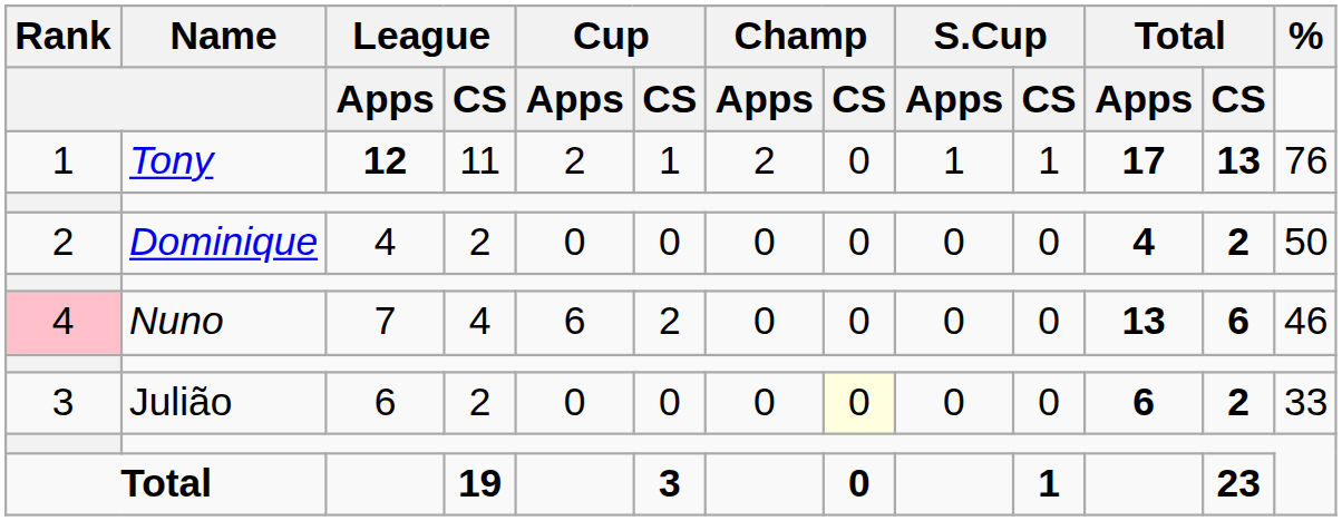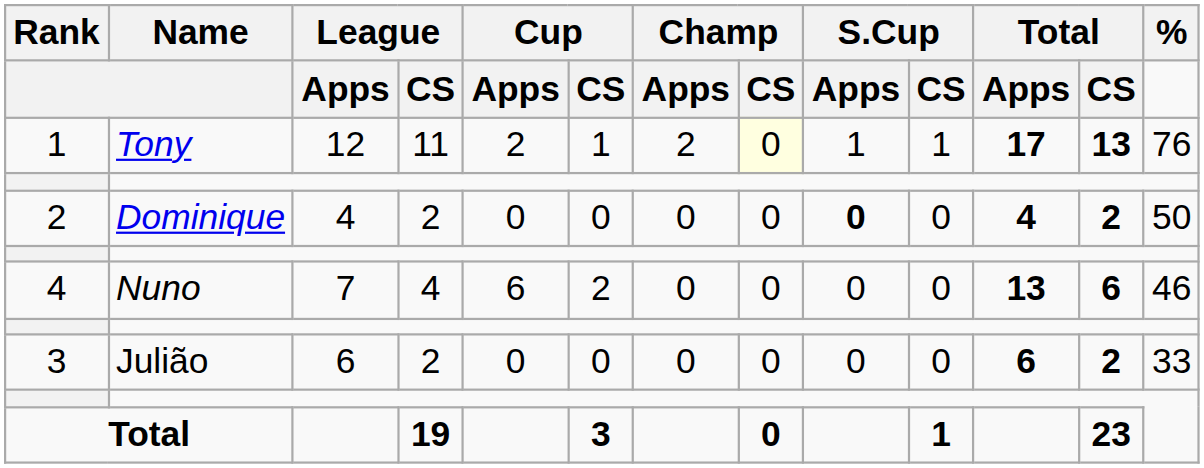Tony | League / Apps: bold -> normal
Tony | Champ / CS: no background -> lightyellow background
Dominique | S.Cup / Apps: normal -> bold
Nuno | Rank: pink background -> no background
Julião | Champ / CS: lightyellow background -> no background
